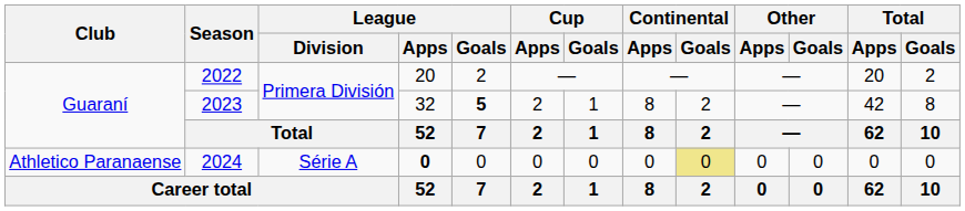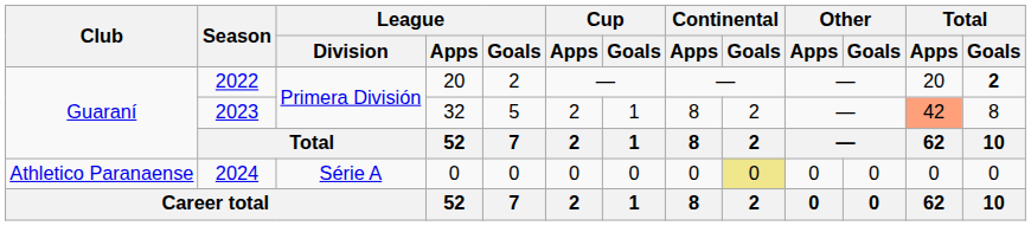2022 | Total / Goals: normal -> bold
2023 | League / Goals: bold -> normal
2023 | Total / Apps: no background -> lightsalmon background
2024 | League / Apps: bold -> normal
